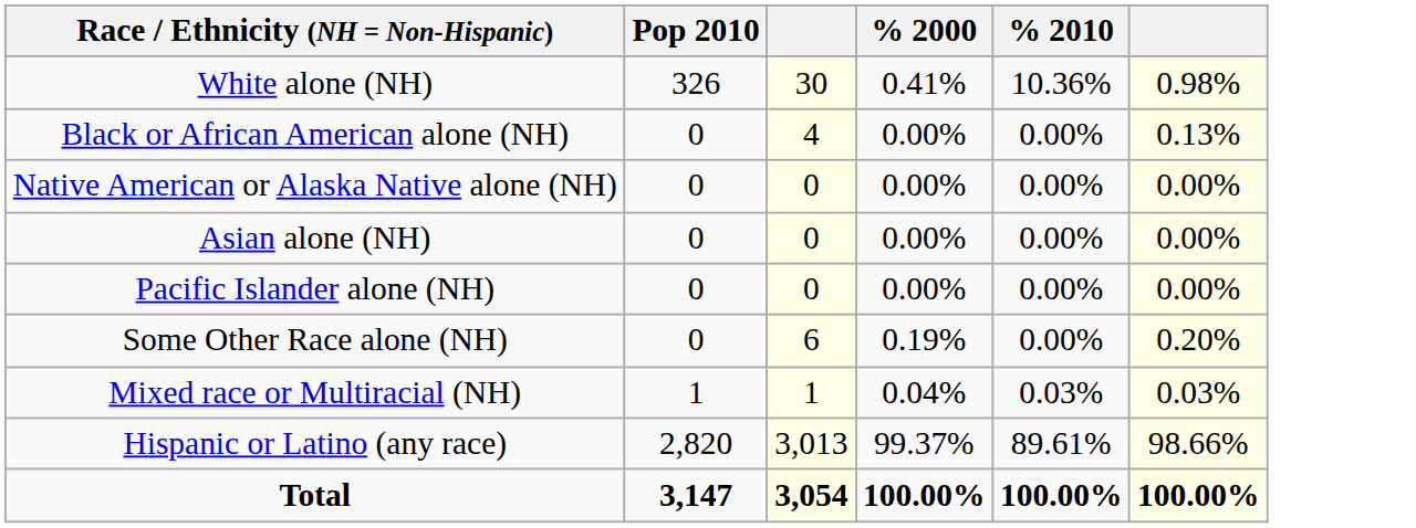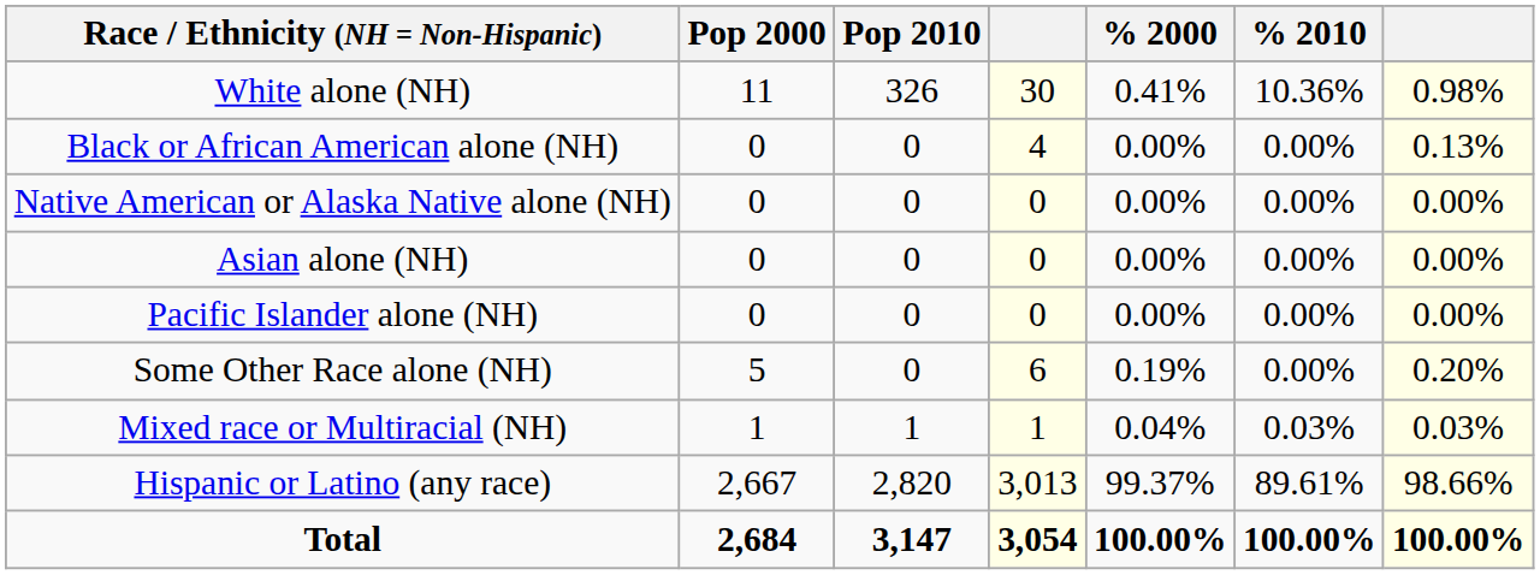+ column: Pop 2000 | 11 | 0 | 0 | 0 | 0 | 5 | 1 | 2,667 | 2,684
